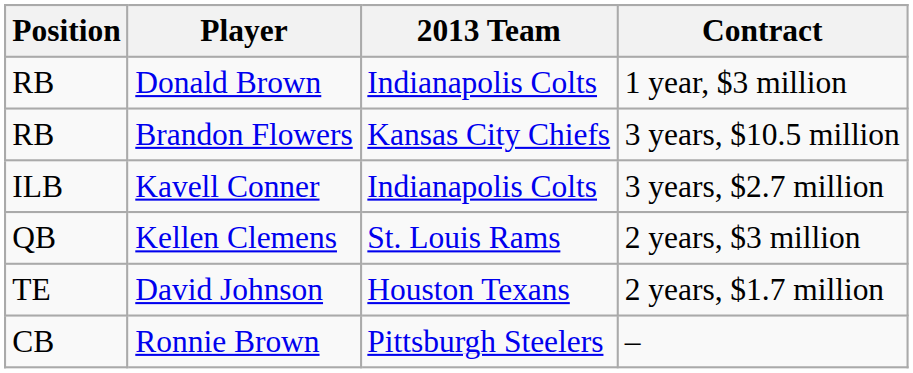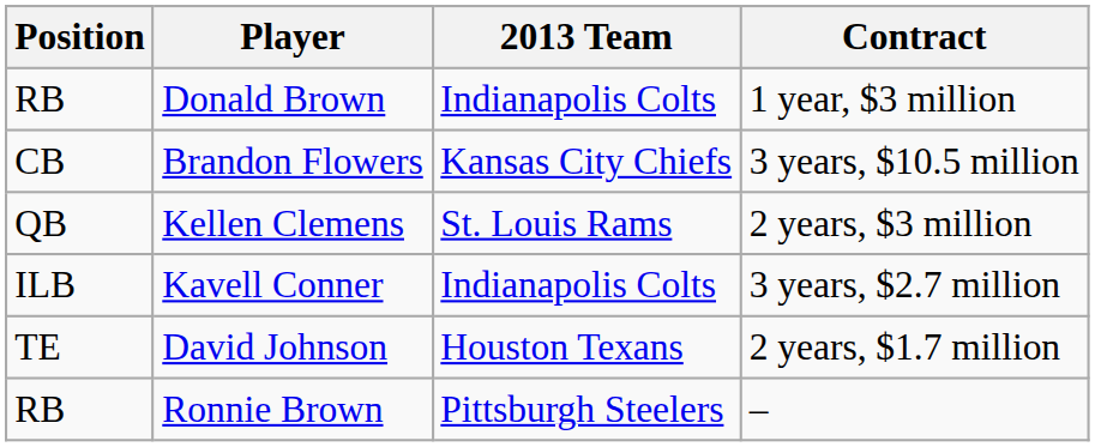Brandon Flowers | Position: RB -> CB
rows swapped: Kellen Clemens <-> Kavell Conner
Ronnie Brown | Position: CB -> RB
